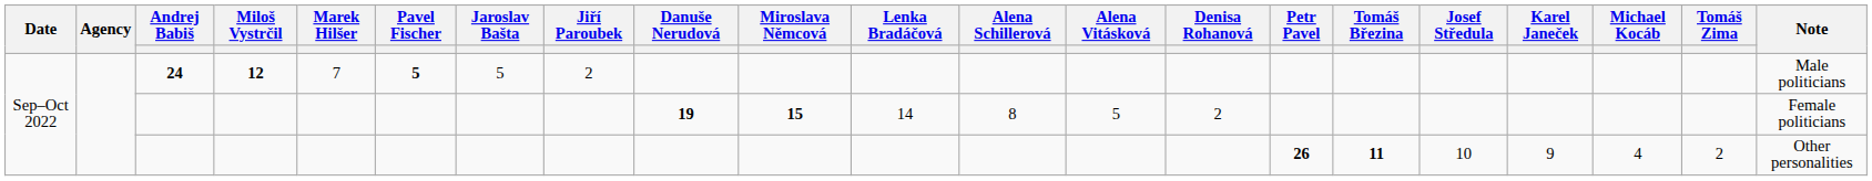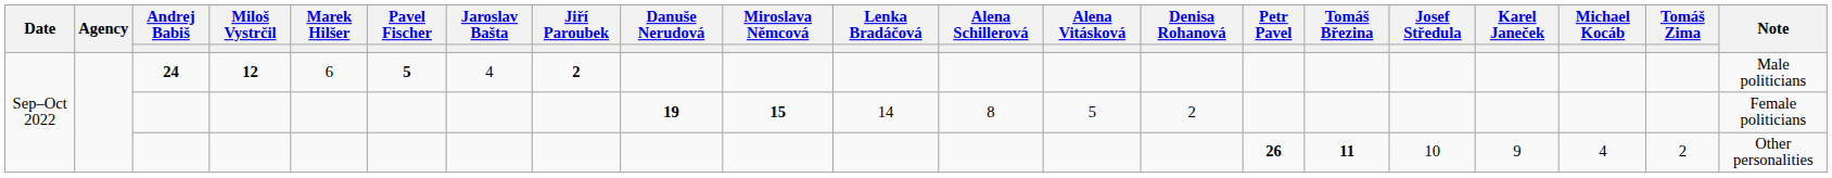24 | Marek Hilšer: 7 -> 6
24 | Jaroslav Bašta: 5 -> 4
24 | Jiří Paroubek: normal -> bold
